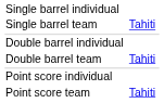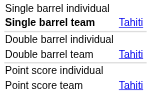Single barrel team | column 1: normal -> bold
